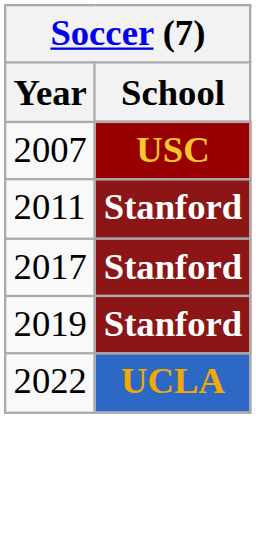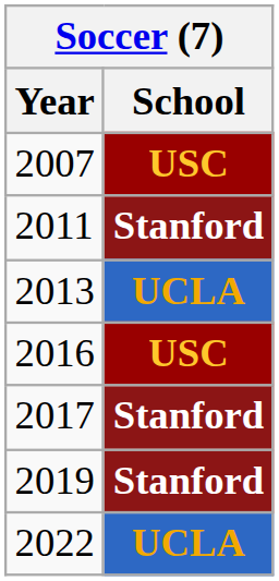+ row: 2013 | UCLA
+ row: 2016 | USC
